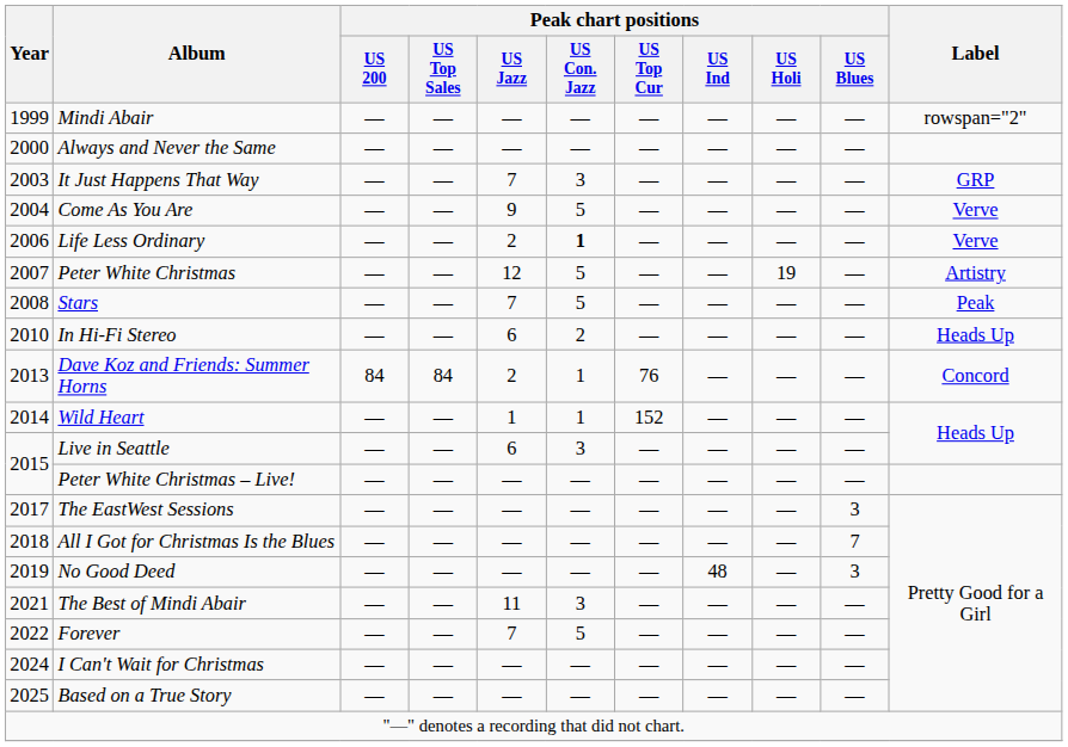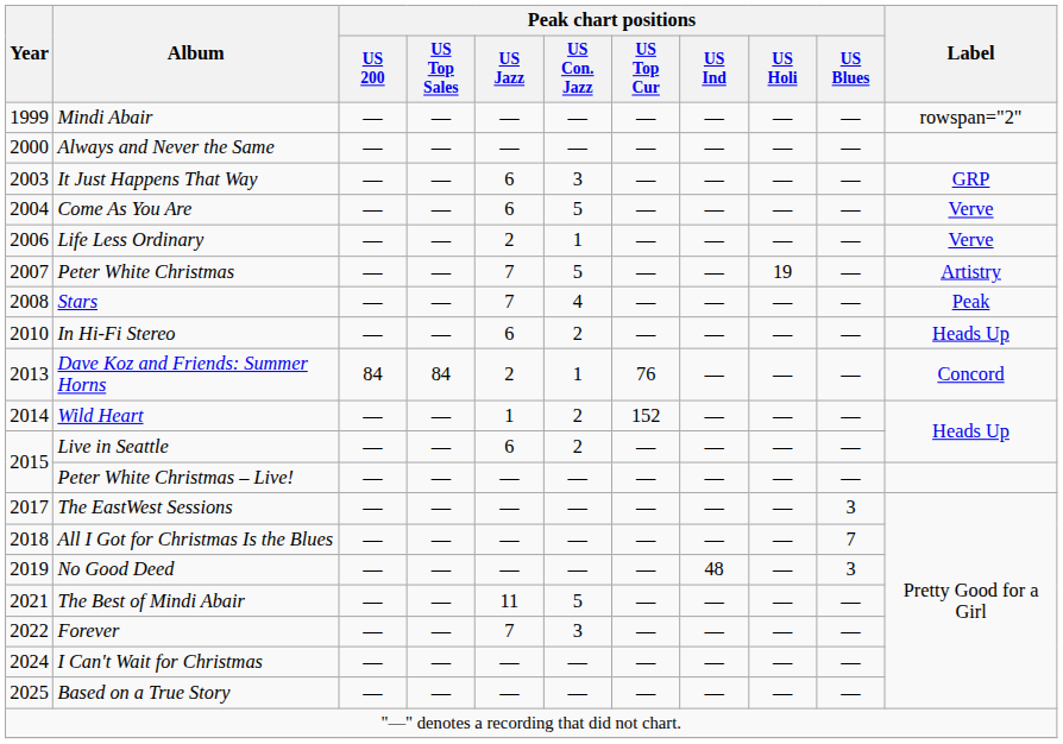It Just Happens That Way | Peak chart positions / US Jazz: 7 -> 6
Come As You Are | Peak chart positions / US Jazz: 9 -> 6
Life Less Ordinary | Peak chart positions / US Con. Jazz: bold -> normal
Peter White Christmas | Peak chart positions / US Jazz: 12 -> 7
Stars | Peak chart positions / US Con. Jazz: 5 -> 4
Wild Heart | Peak chart positions / US Con. Jazz: 1 -> 2
Live in Seattle | Peak chart positions / US Con. Jazz: 3 -> 2
The Best of Mindi Abair | Peak chart positions / US Con. Jazz: 3 -> 5
Forever | Peak chart positions / US Con. Jazz: 5 -> 3
